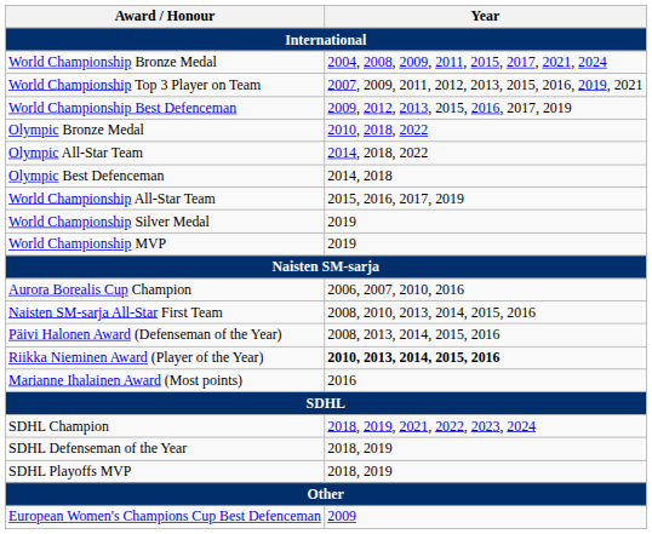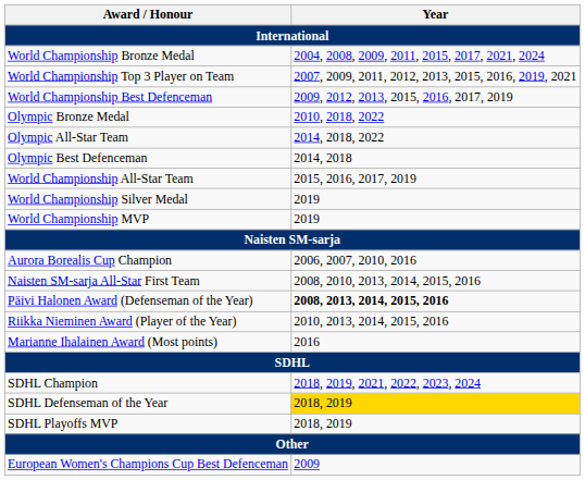Päivi Halonen Award (Defenseman of the Year) | Year: normal -> bold
Riikka Nieminen Award (Player of the Year) | Year: bold -> normal
SDHL Defenseman of the Year | Year: no background -> gold background
